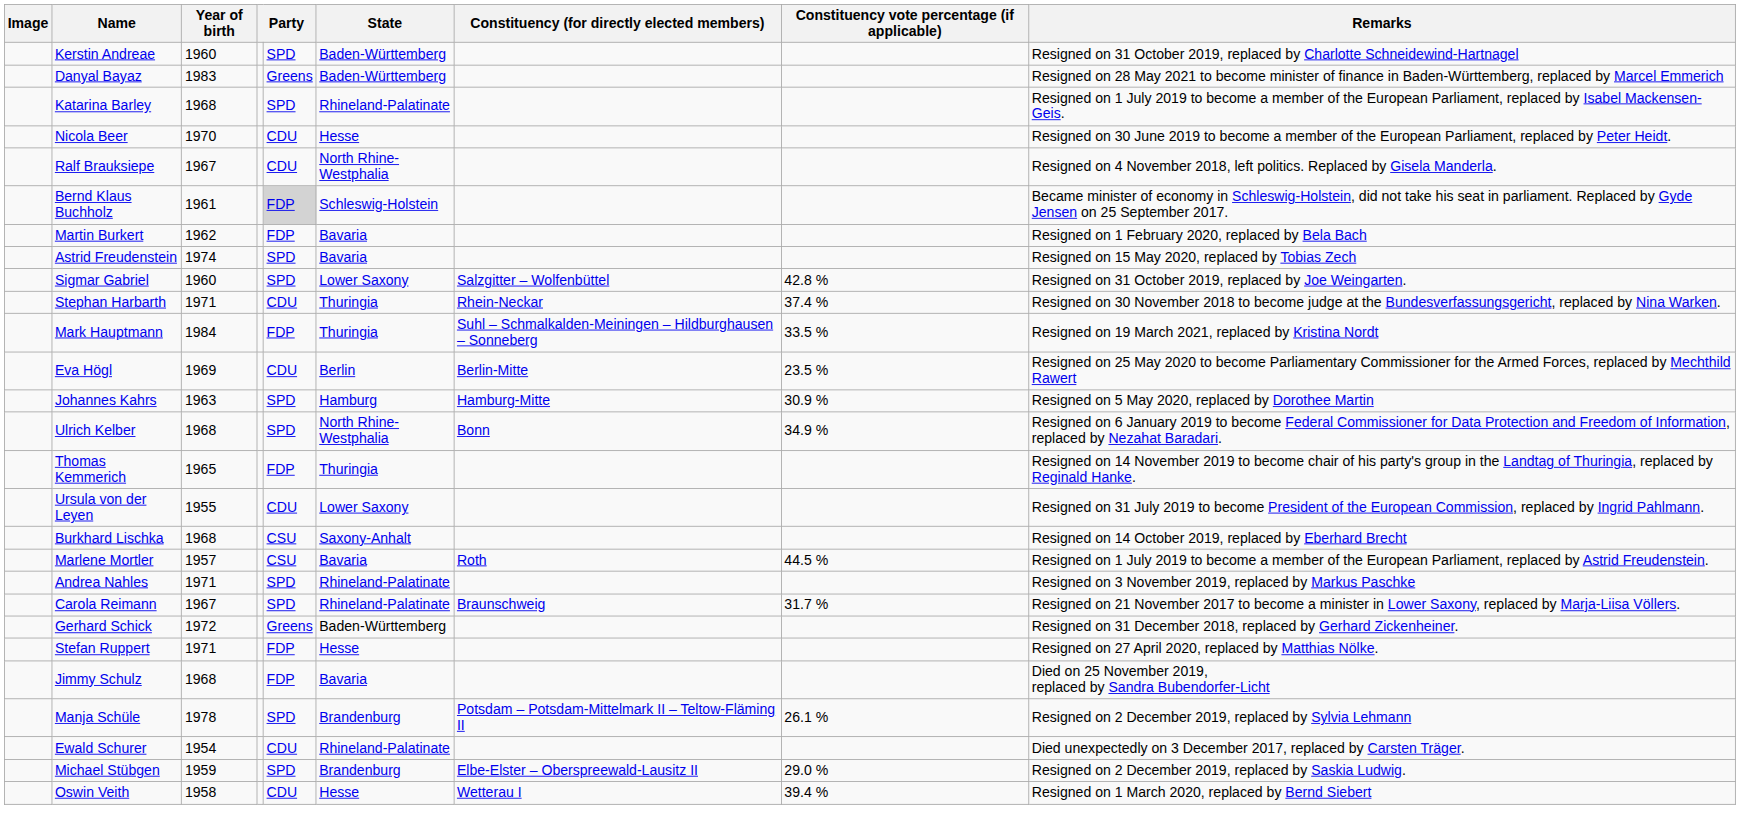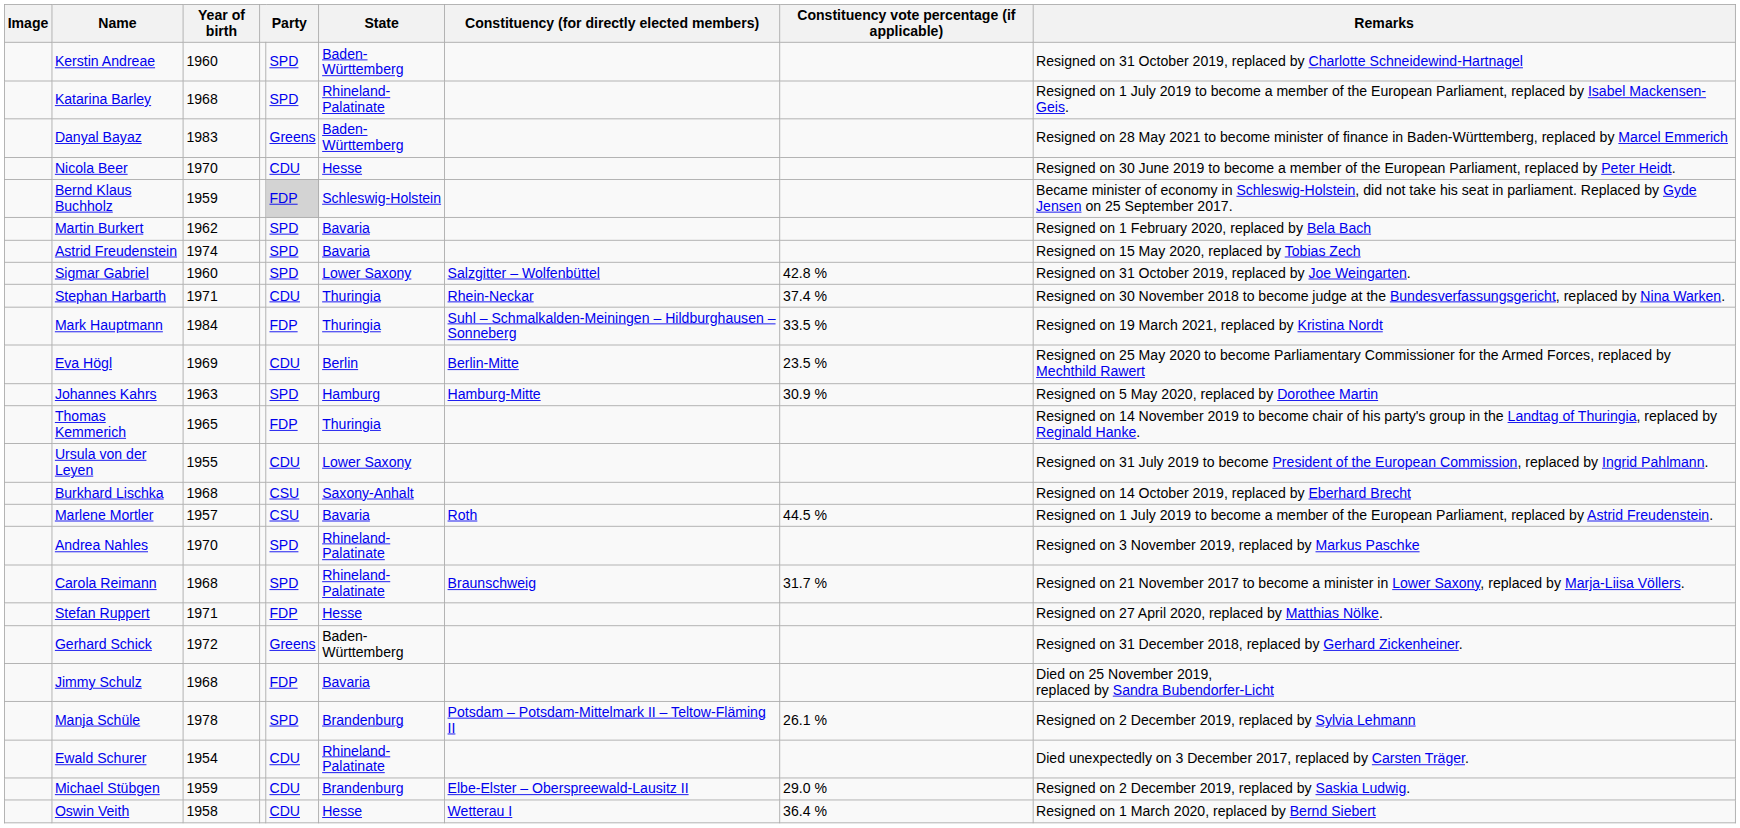rows swapped: Katarina Barley <-> Danyal Bayaz
- row: Ralf Brauksiepe | 1967 | CDU | North Rhine-Westphalia | Resigned on 4 November 2018, left politics. Replaced by Gisela Manderla.
Bernd Klaus Buchholz | Year of birth: 1961 -> 1959
Martin Burkert | column 5: FDP -> SPD
- row: Ulrich Kelber | 1968 | SPD | North Rhine-Westphalia | Bonn | 34.9 % | Resigned on 6 January 2019 to become Federal Commissioner for Data Protection and Freedom of Information, replaced by Nezahat Baradari.
Andrea Nahles | Year of birth: 1971 -> 1970
Carola Reimann | Year of birth: 1967 -> 1968
rows swapped: Stefan Ruppert <-> Gerhard Schick
Michael Stübgen | column 5: SPD -> CDU
Oswin Veith | Constituency vote percentage (if applicable): 39.4 % -> 36.4 %
